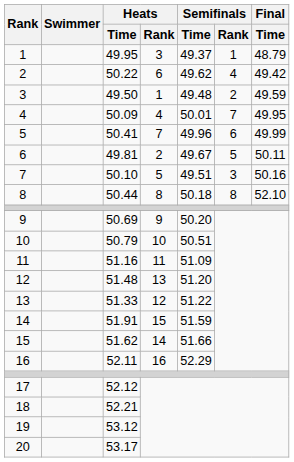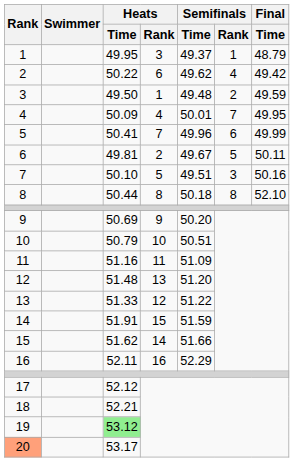19 | Heats / Time: no background -> lightgreen background
20 | Rank: no background -> lightsalmon background
